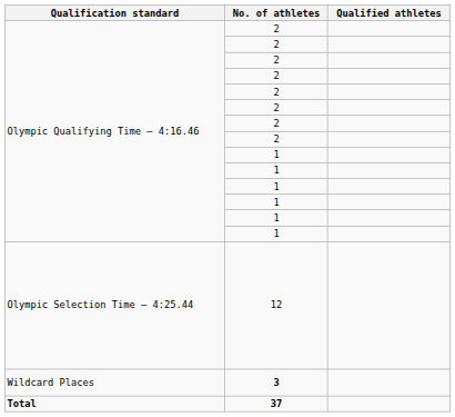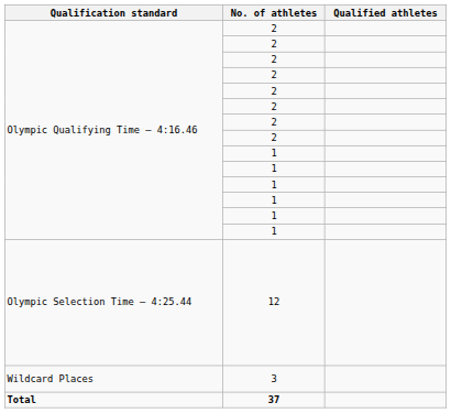3 | No. of athletes: bold -> normal
